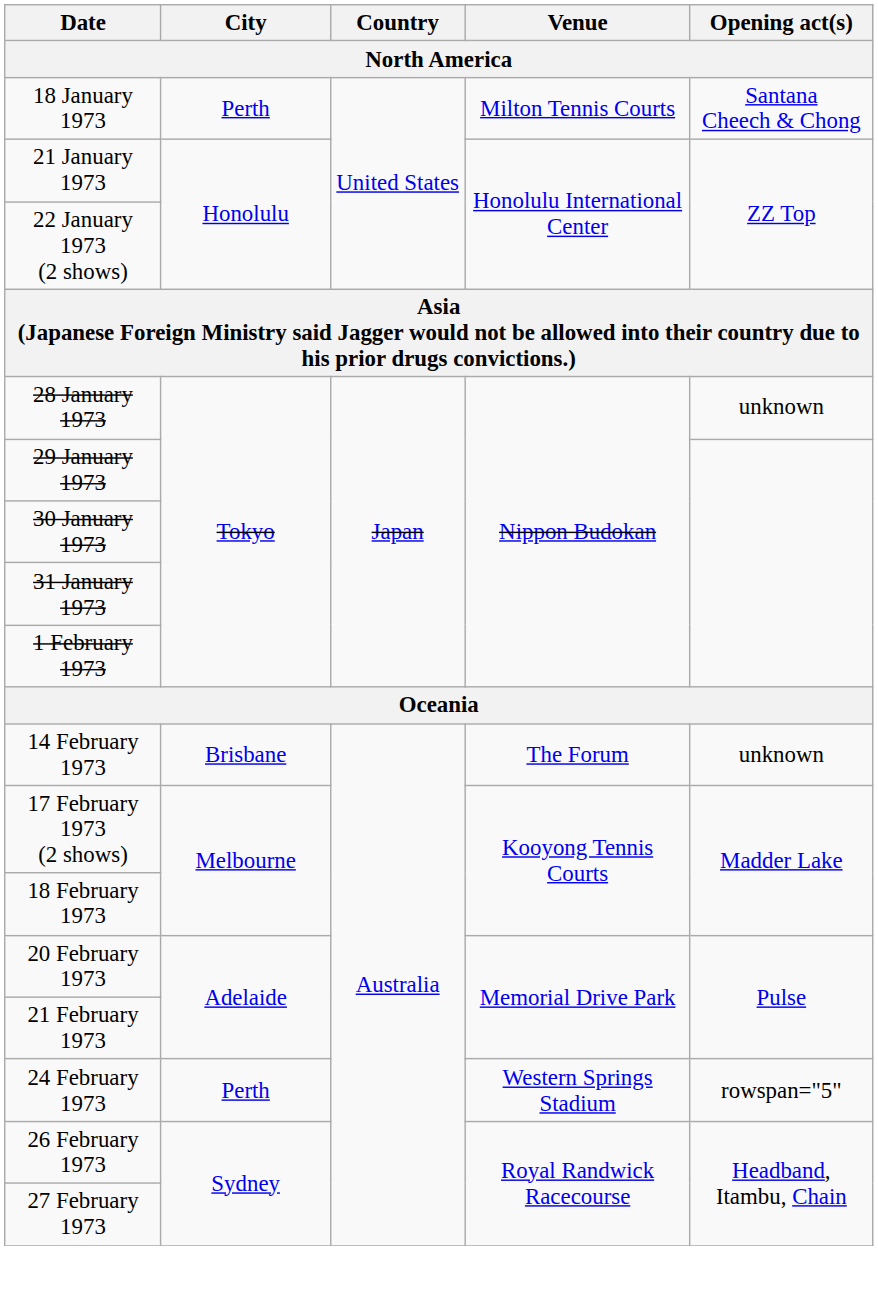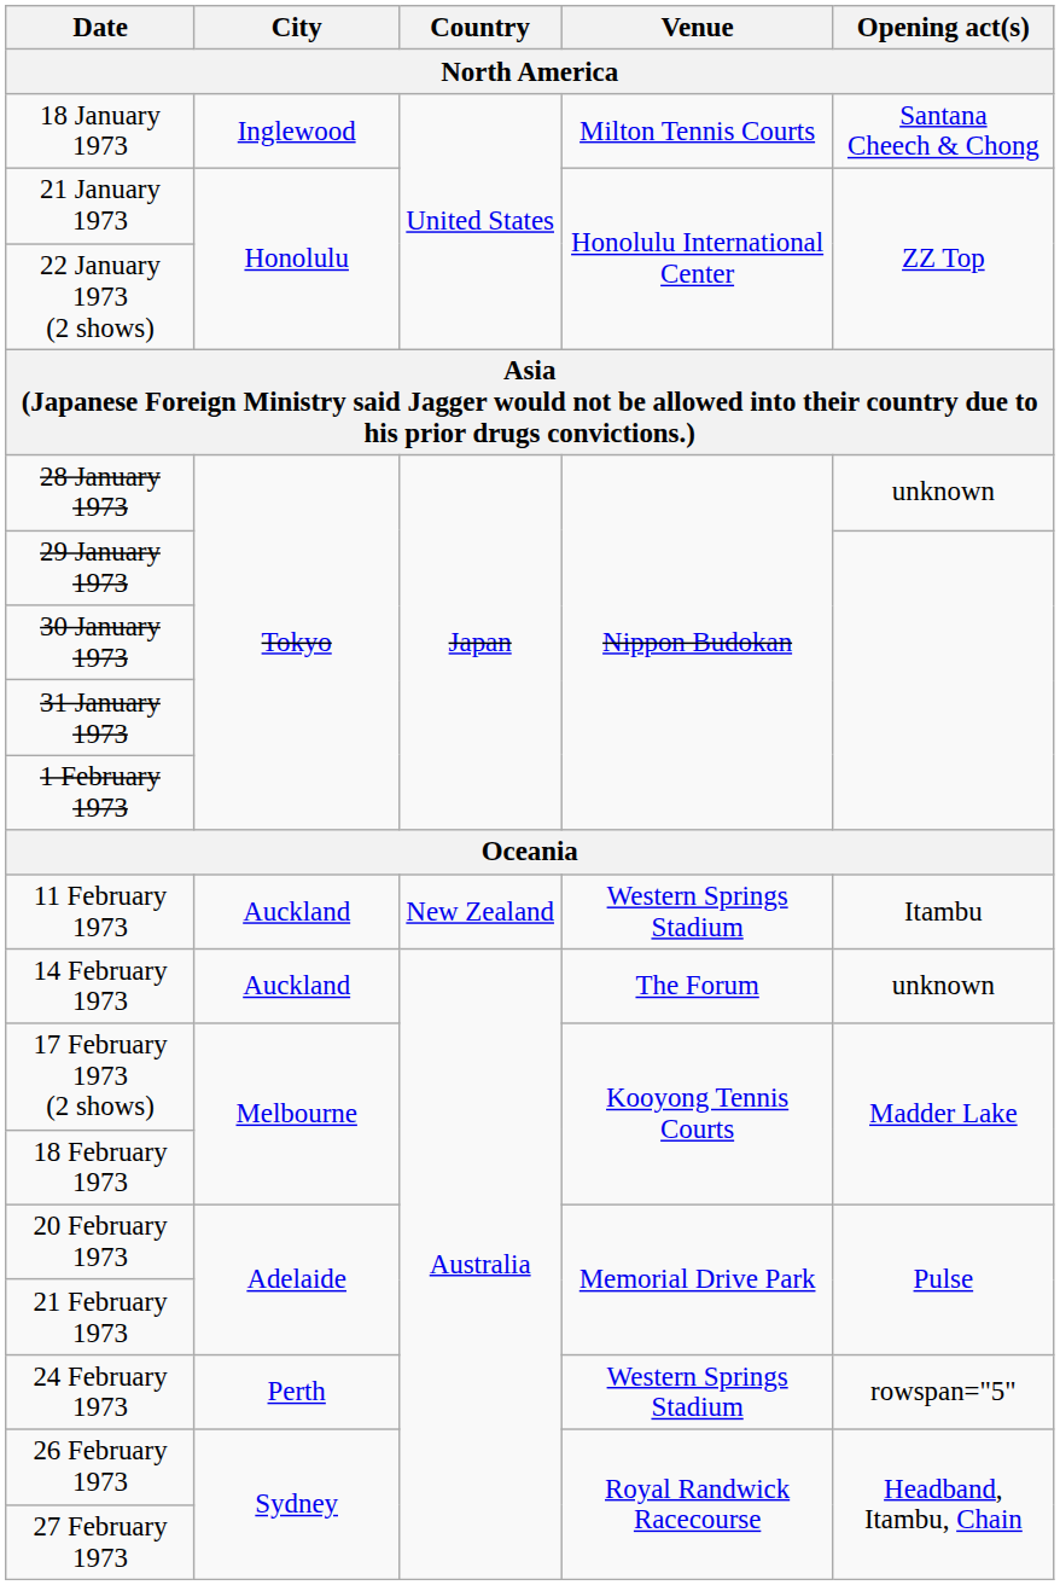18 January 1973 | City: Perth -> Inglewood
+ row: 11 February 1973 | Auckland | New Zealand | Western Springs Stadium | Itambu
14 February 1973 | City: Brisbane -> Auckland
